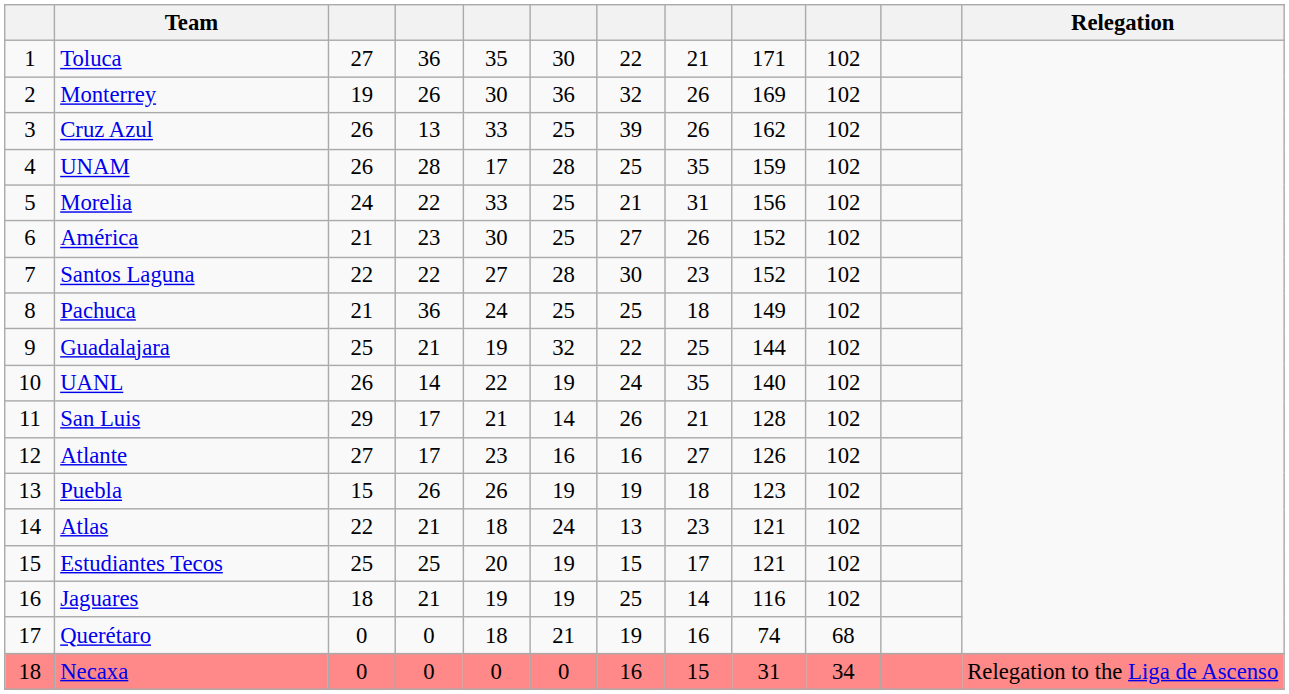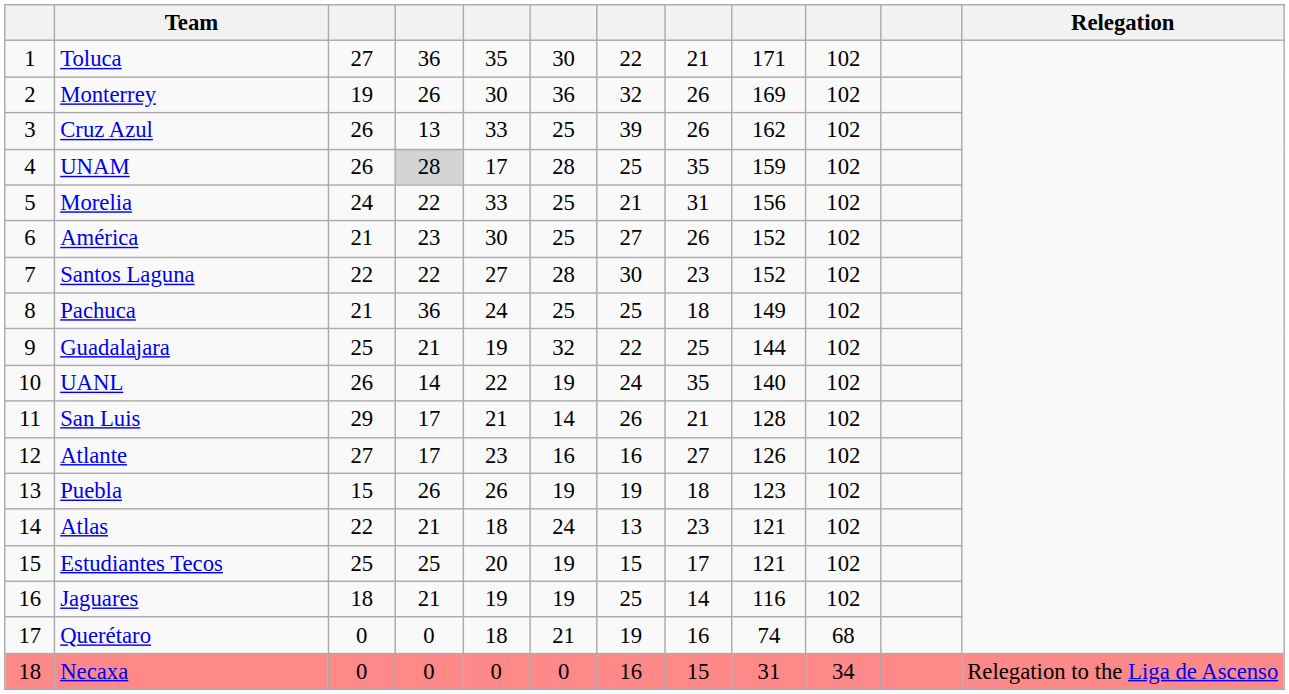UNAM | column 4: no background -> lightgrey background
